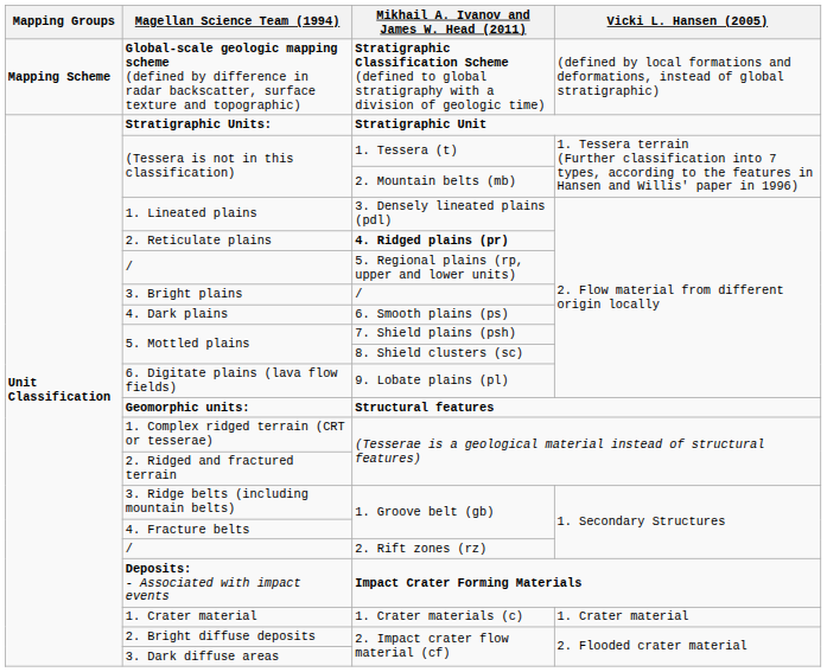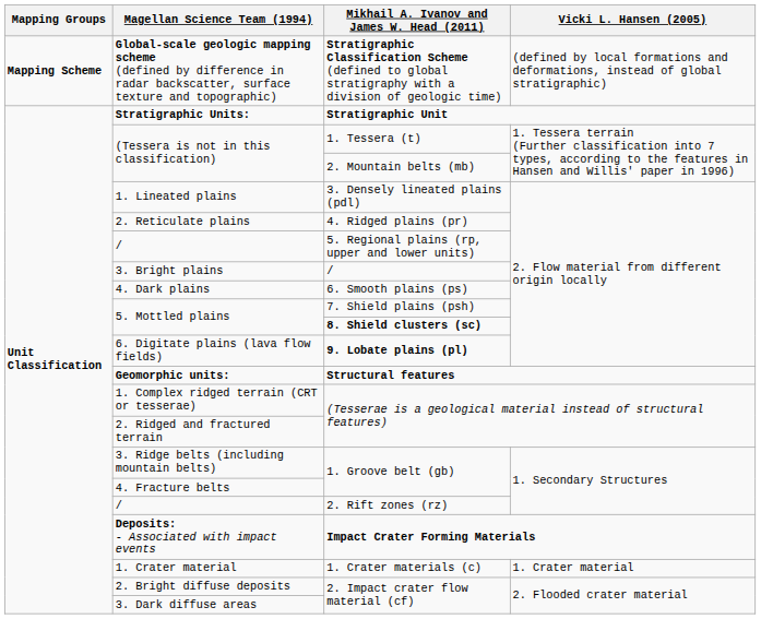2. Reticulate plains | Mikhail A. Ivanov and James W. Head (2011): bold -> normal
5. Mottled plains / 8. Shield clusters (sc) | Mikhail A. Ivanov and James W. Head (2011): normal -> bold
6. Digitate plains (lava flow fields) | Mikhail A. Ivanov and James W. Head (2011): normal -> bold
